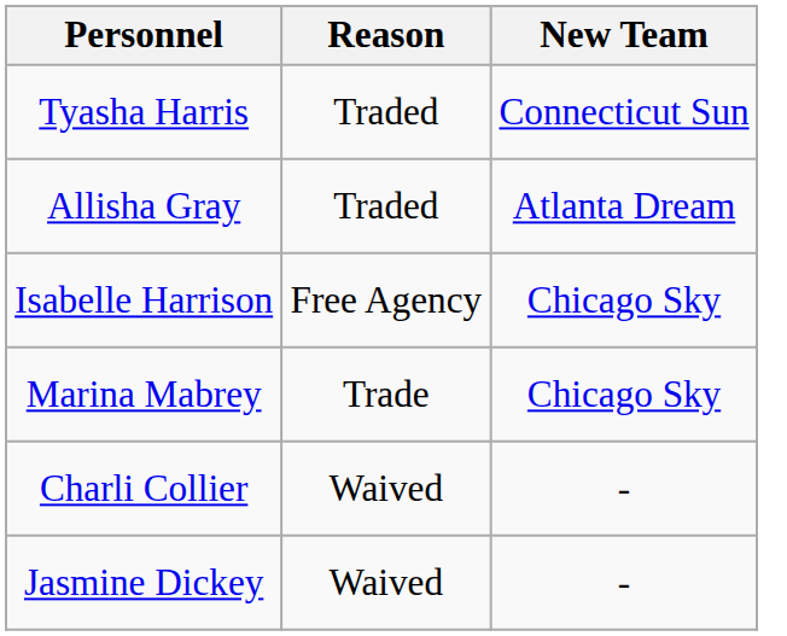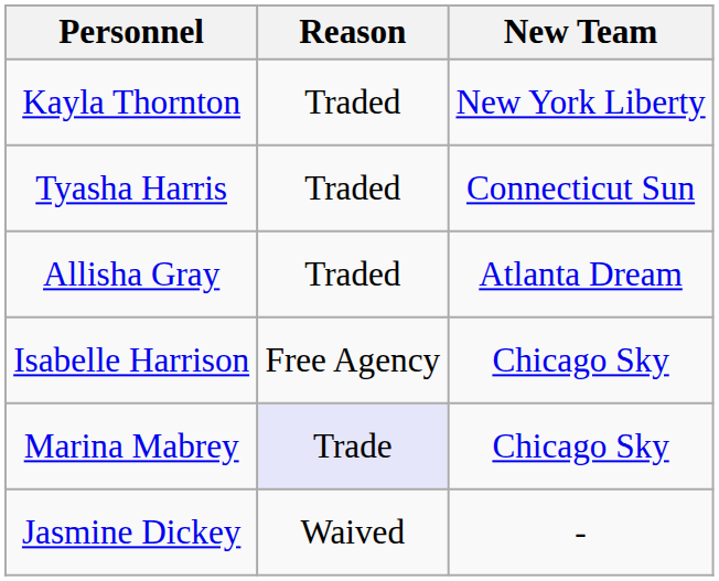+ row: Kayla Thornton | Traded | New York Liberty
Marina Mabrey | Reason: no background -> lavender background
- row: Charli Collier | Waived | -
